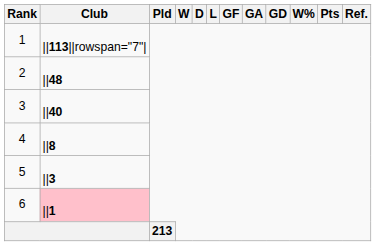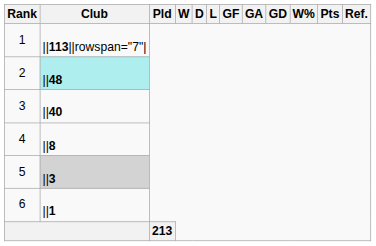2 | Club: no background -> paleturquoise background
5 | Club: no background -> lightgrey background
6 | Club: pink background -> no background
